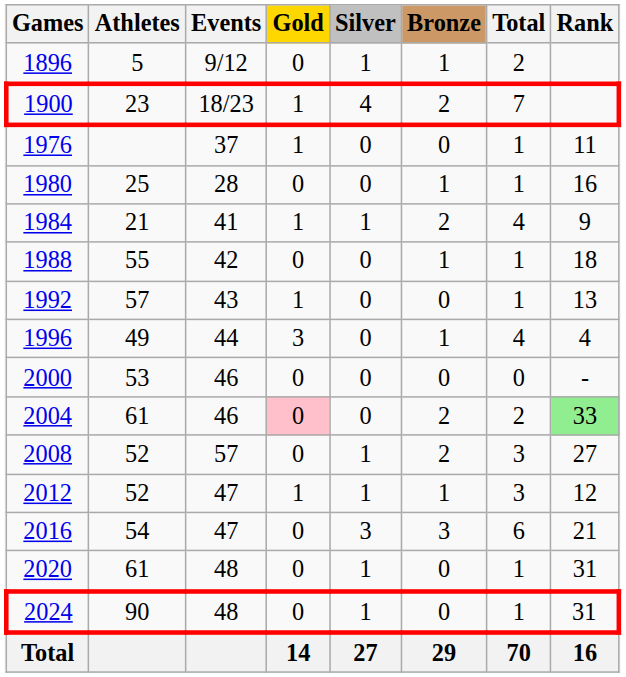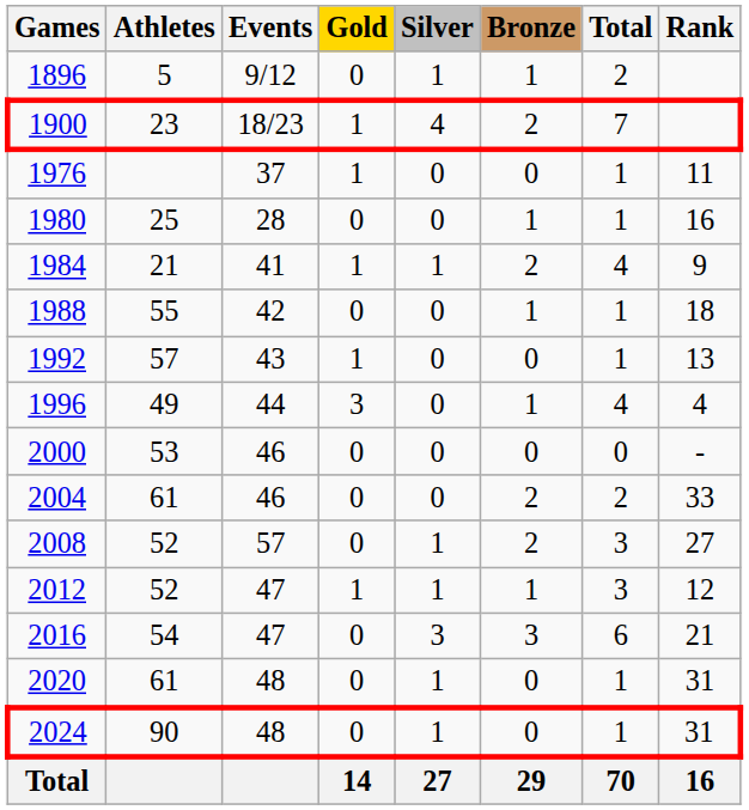2004 | Gold: pink background -> no background
2004 | Rank: lightgreen background -> no background
